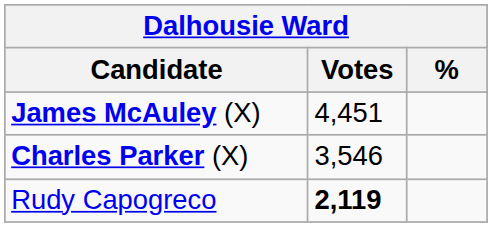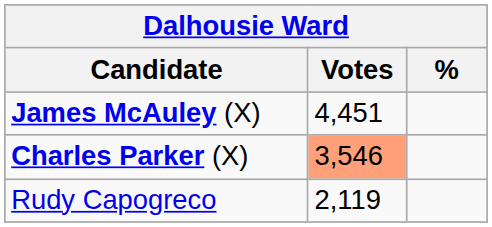Charles Parker (X) | Votes: no background -> lightsalmon background
Rudy Capogreco | Votes: bold -> normal
